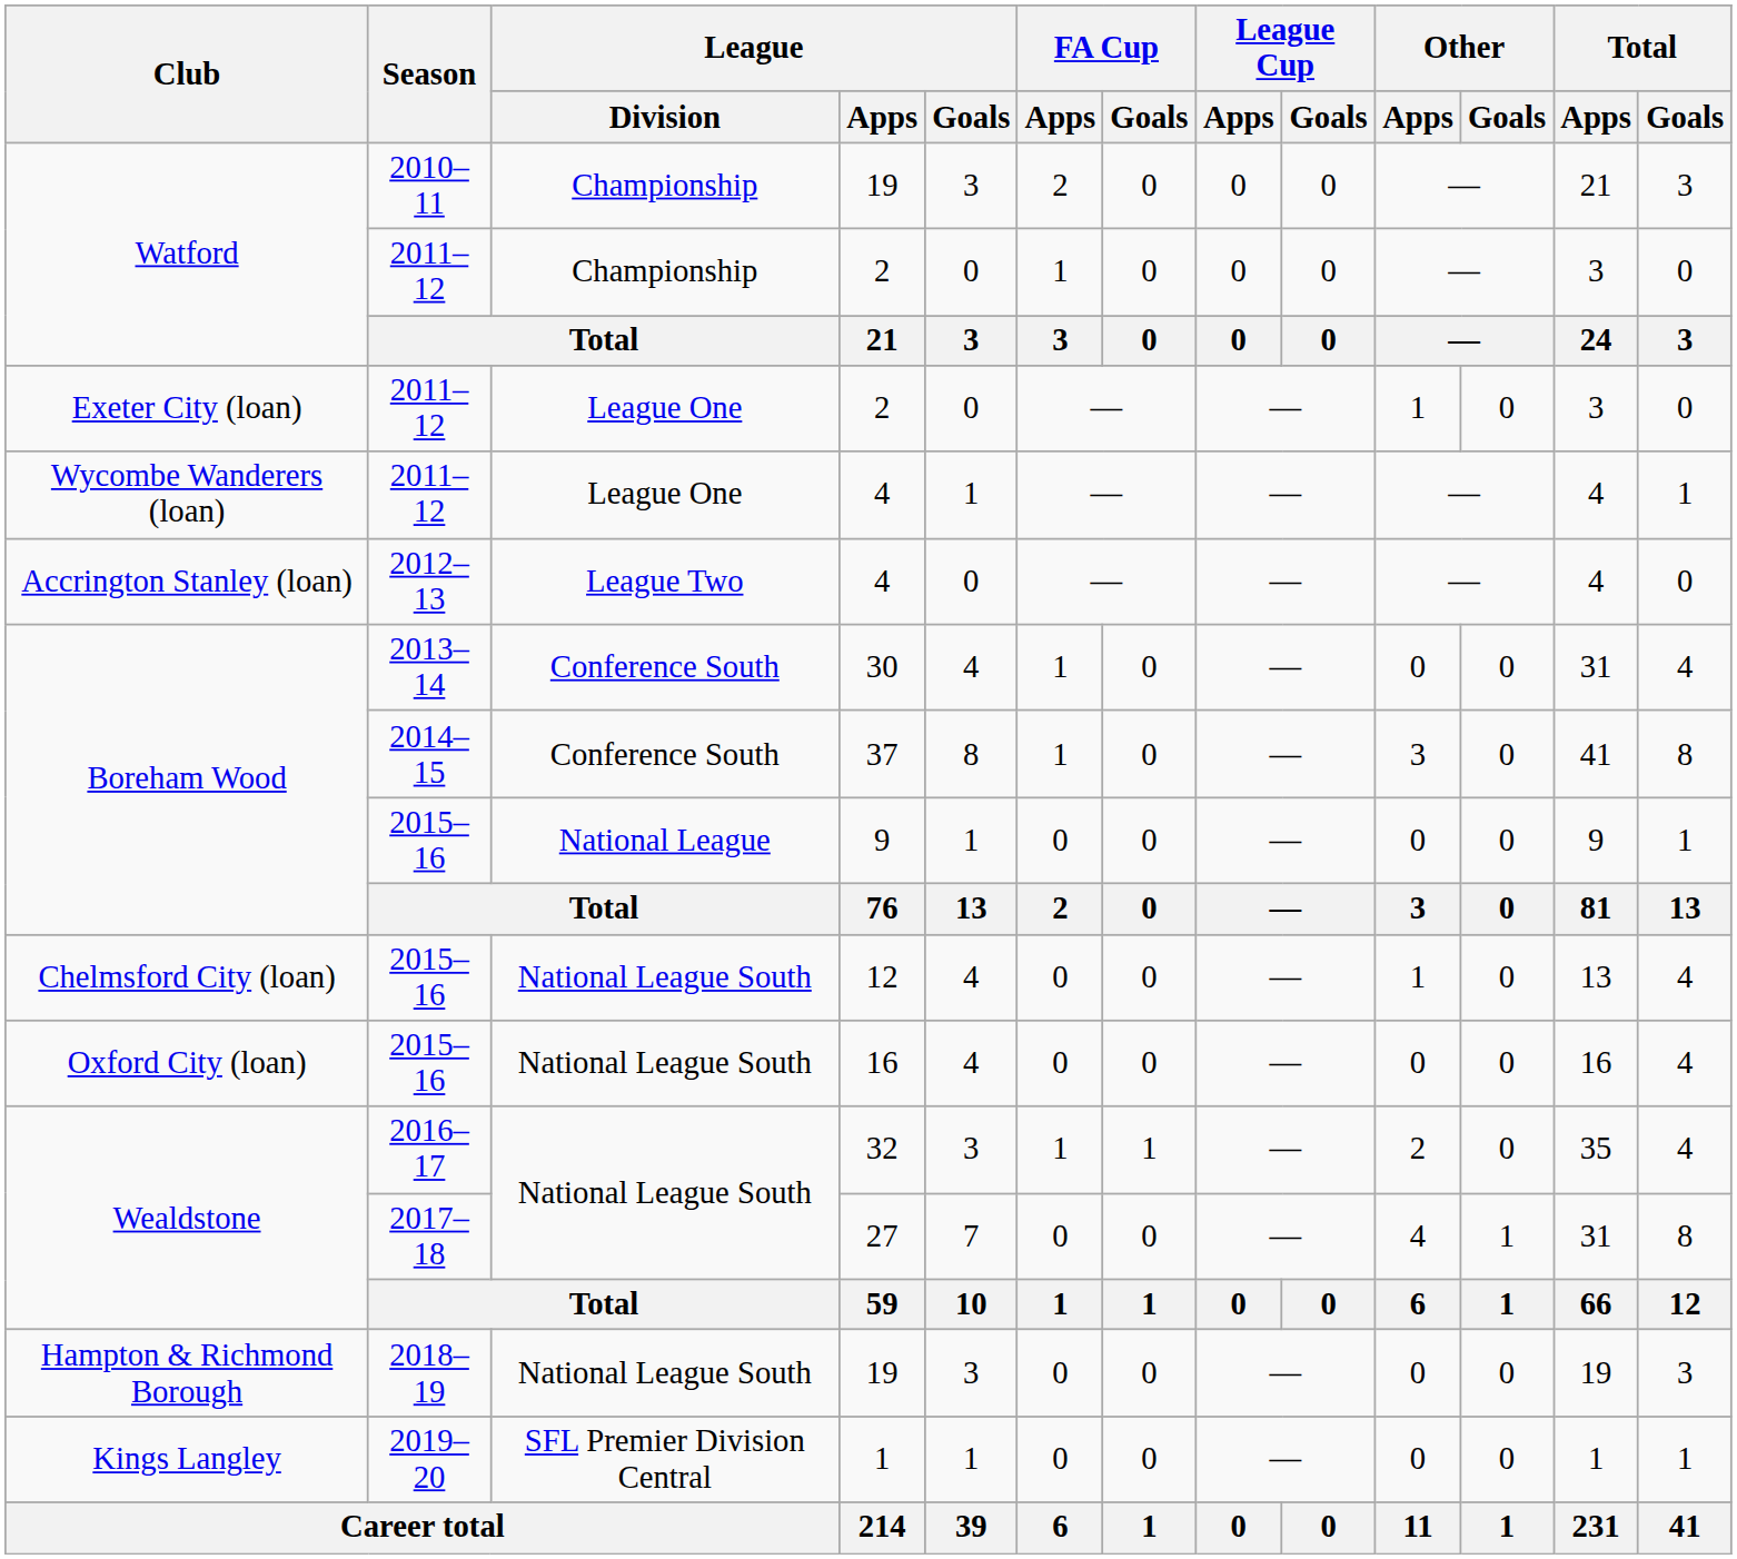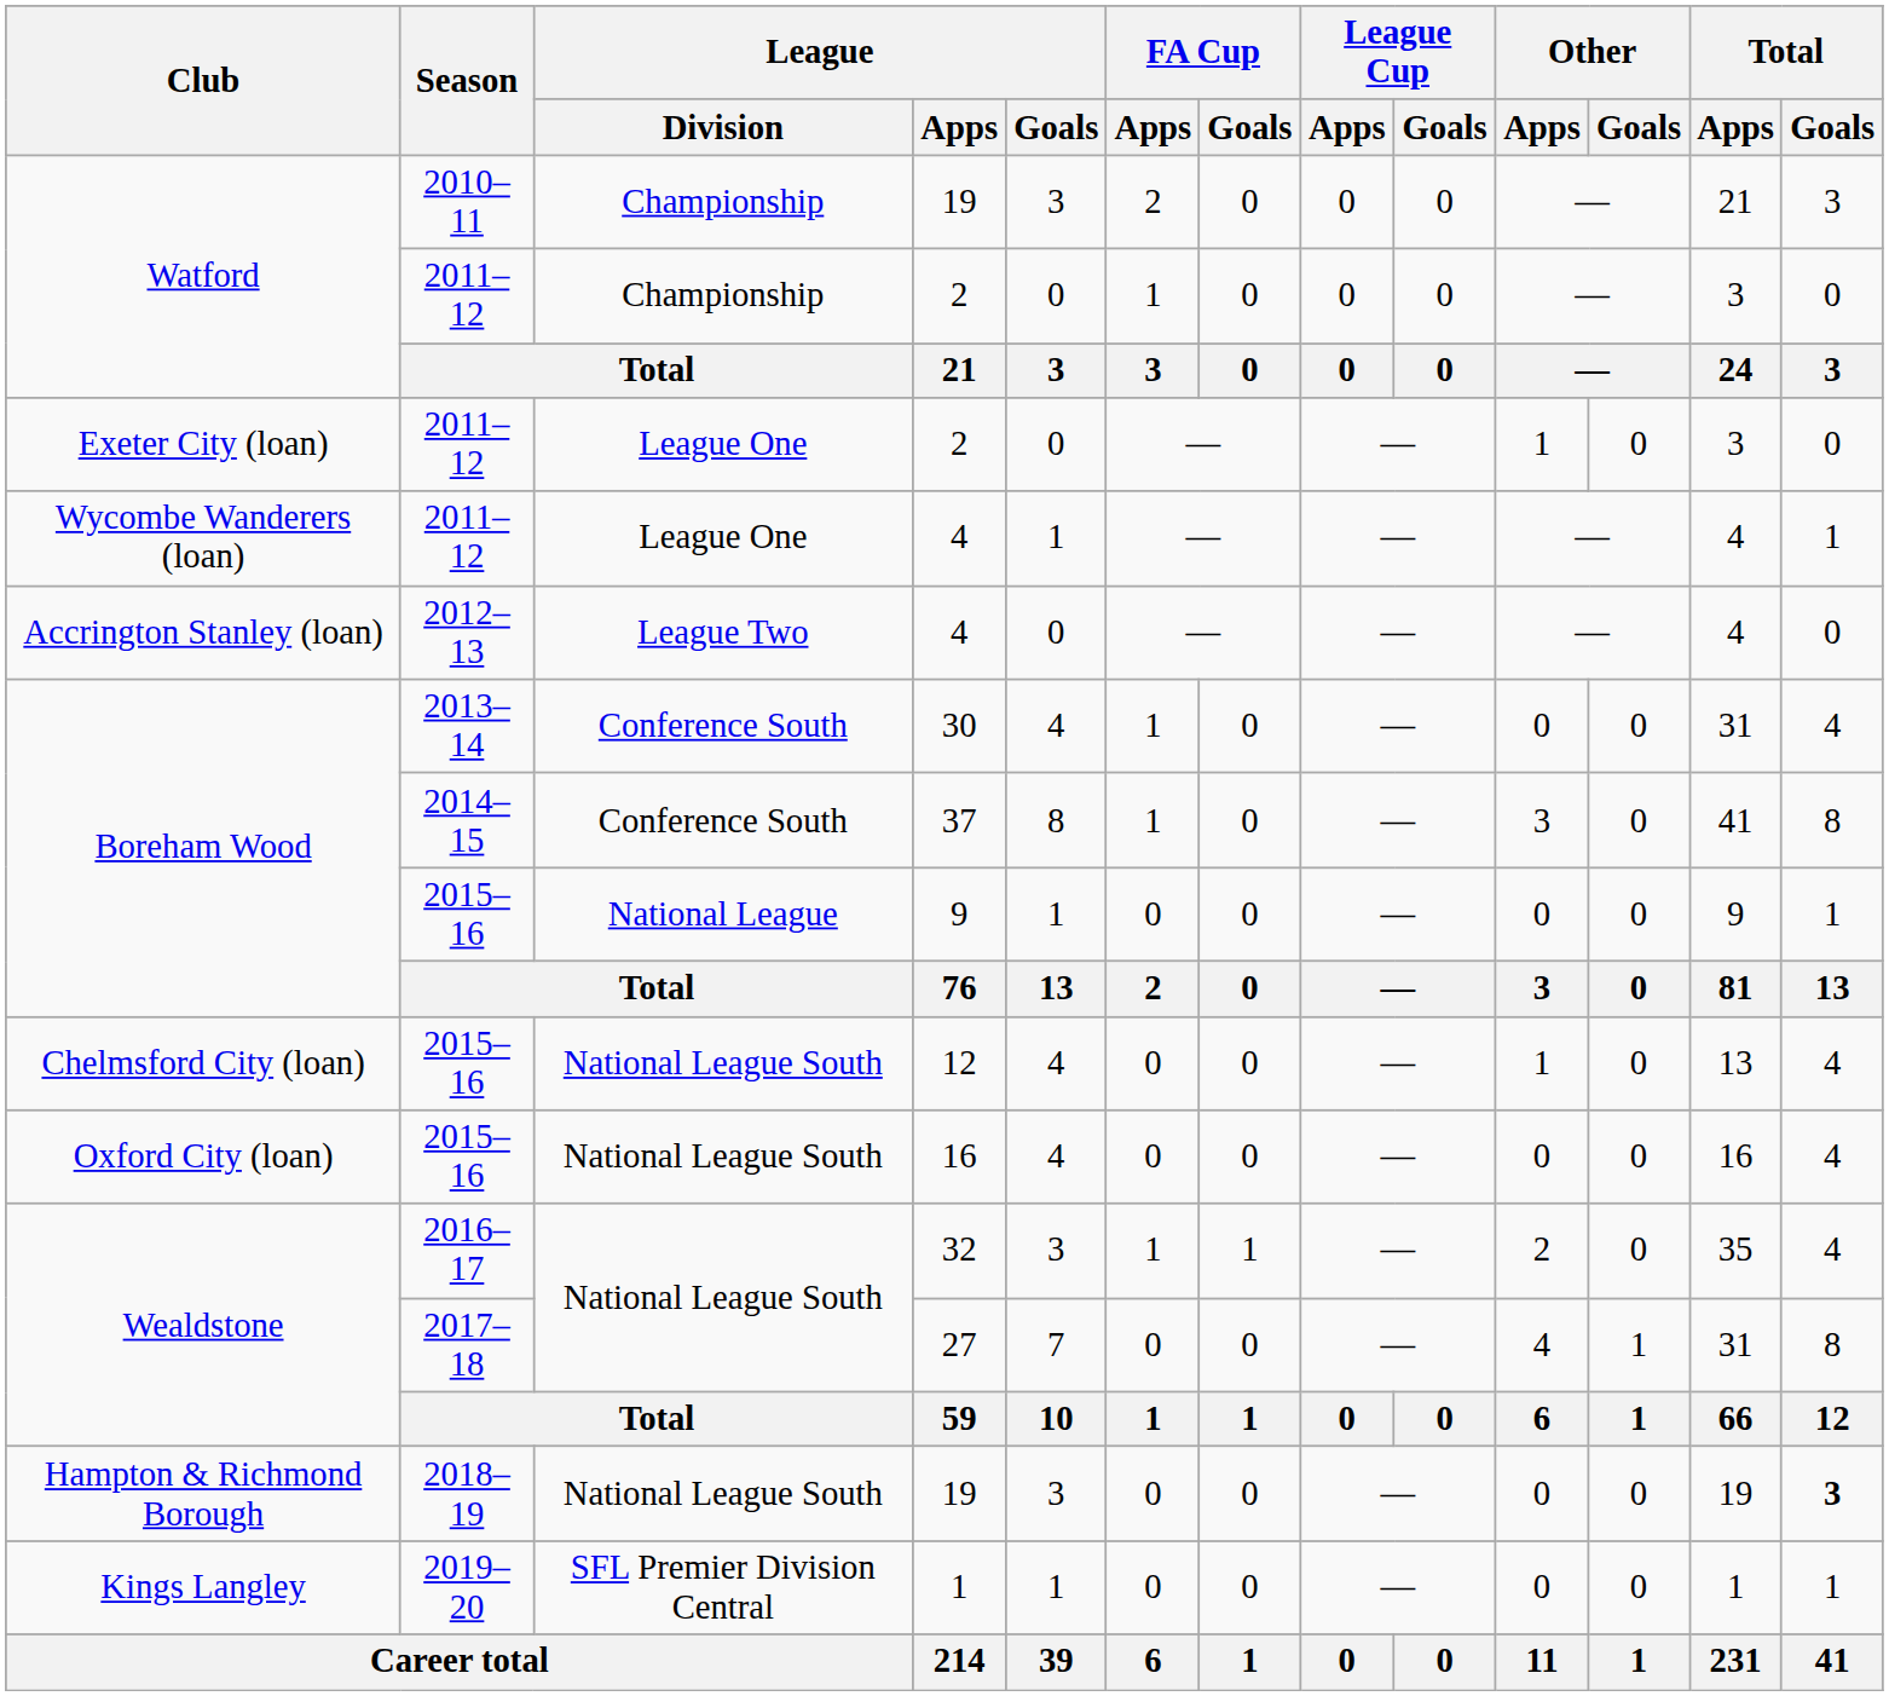Hampton & Richmond Borough / 19 | Total / Goals: normal -> bold
